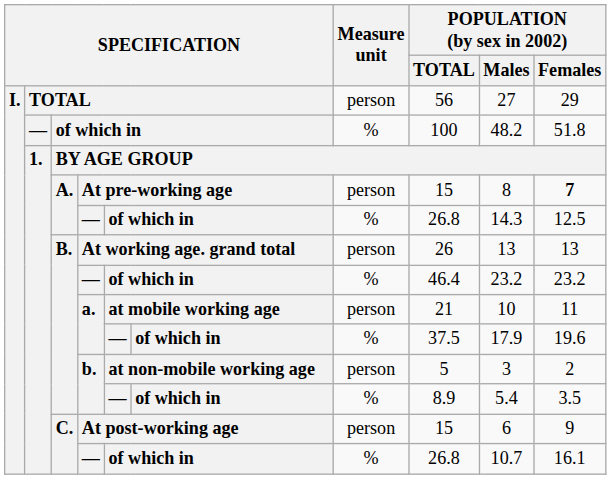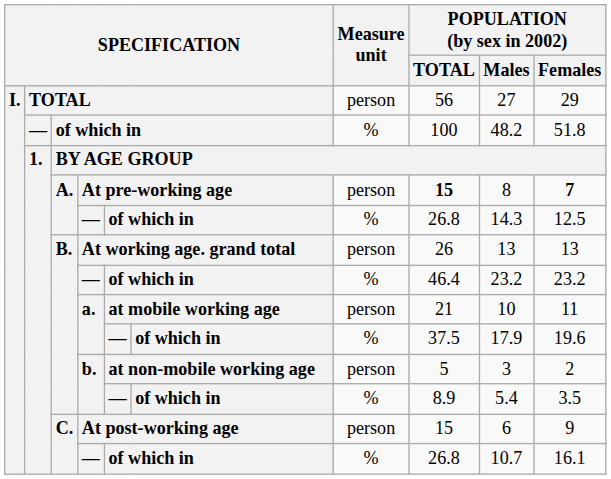At pre-working age | POPULATION (by sex in 2002) / TOTAL: normal -> bold
